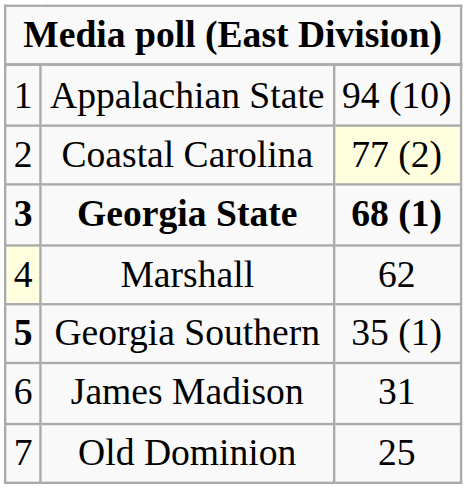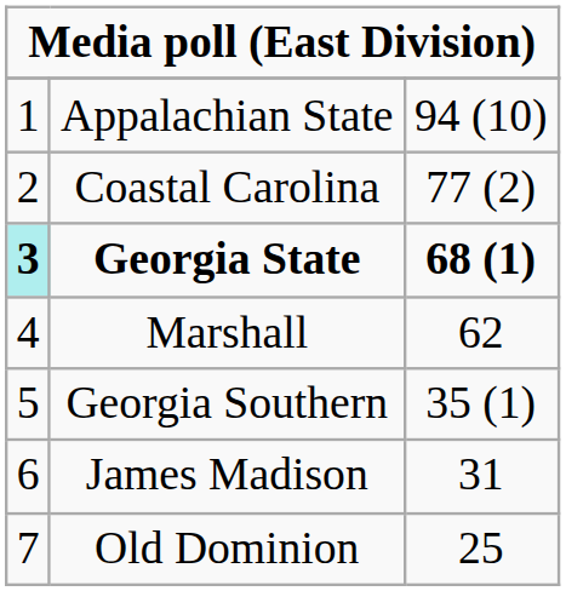Coastal Carolina | column 3: lightyellow background -> no background
Georgia State | column 1: no background -> paleturquoise background
Marshall | column 1: lightyellow background -> no background
Georgia Southern | column 1: bold -> normal
